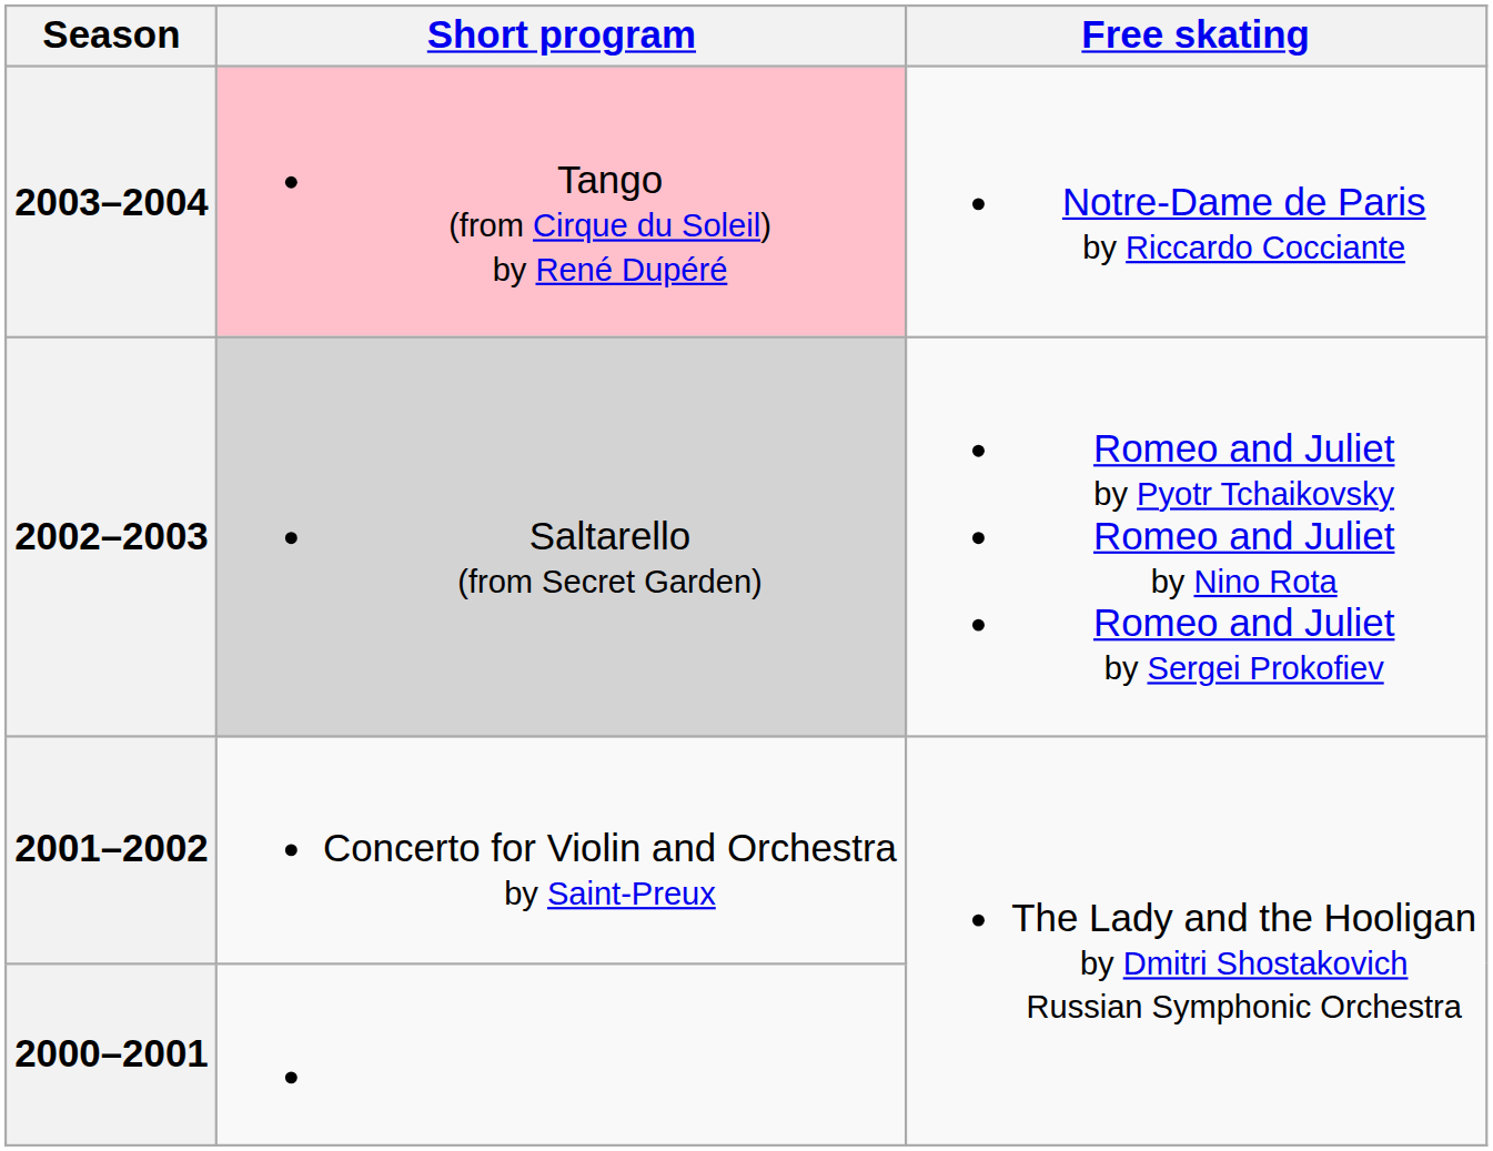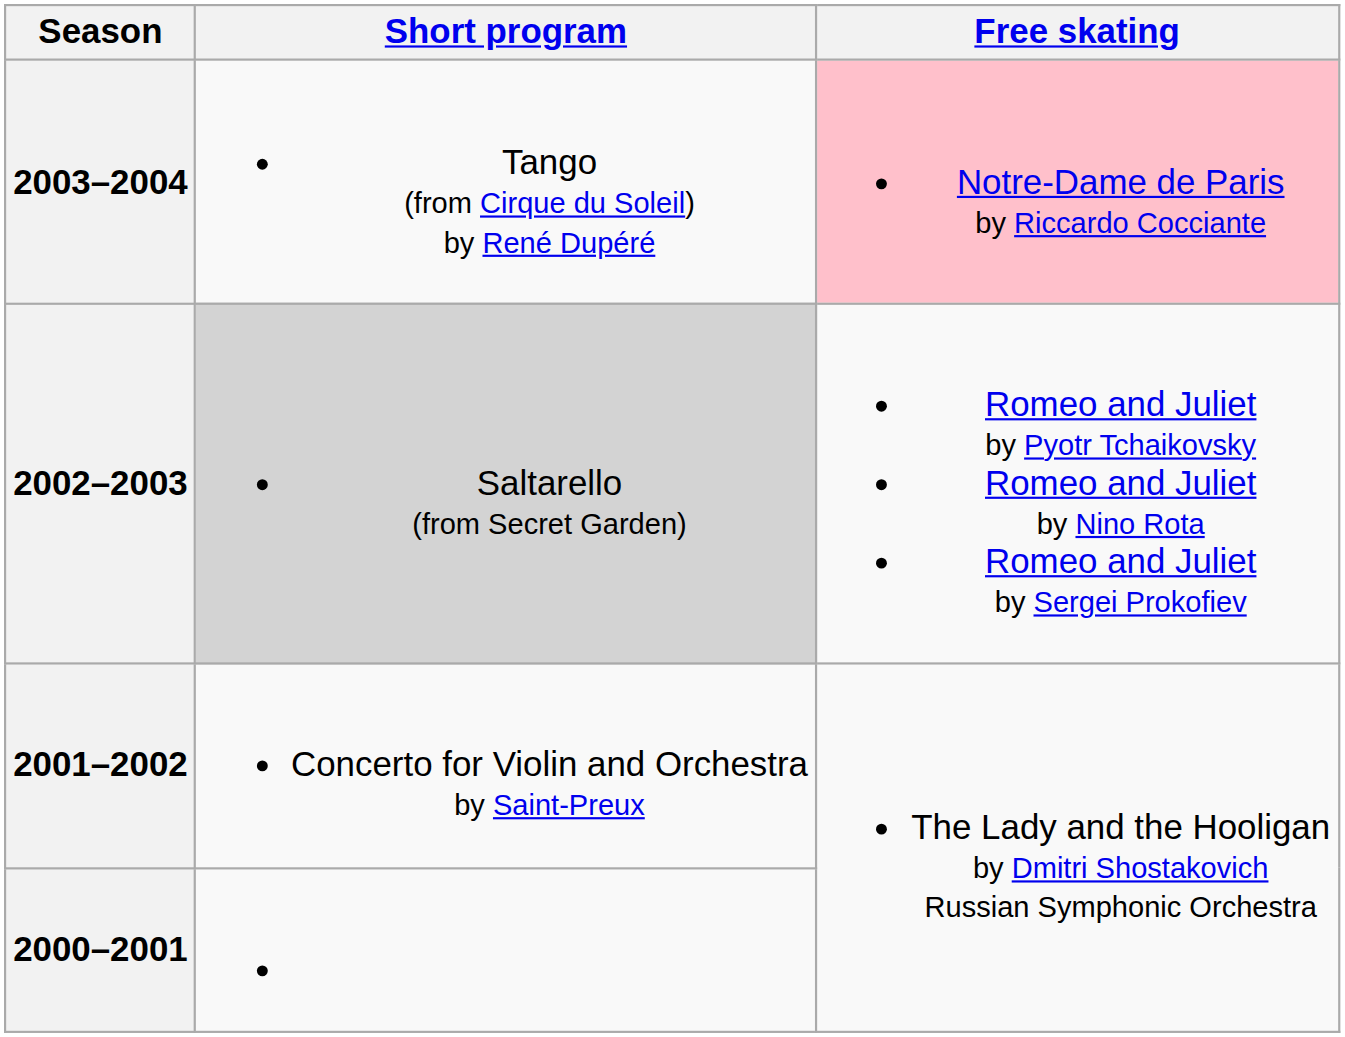2003–2004 | Short program: pink background -> no background
2003–2004 | Free skating: no background -> pink background
